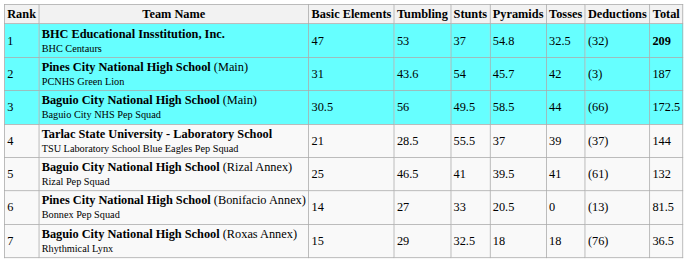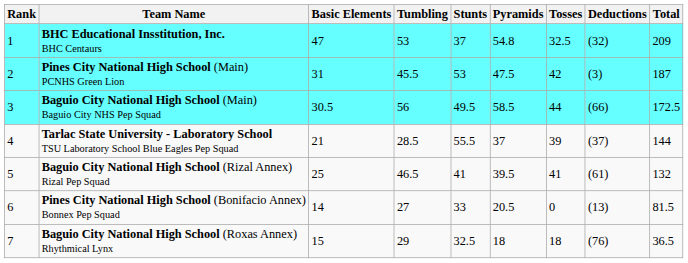BHC Educational Insstitution, Inc. BHC Centaurs | Total: bold -> normal
Pines City National High School (Main) PCNHS Green Lion | Tumbling: 43.6 -> 45.5
Pines City National High School (Main) PCNHS Green Lion | Stunts: 54 -> 53
Pines City National High School (Main) PCNHS Green Lion | Pyramids: 45.7 -> 47.5
